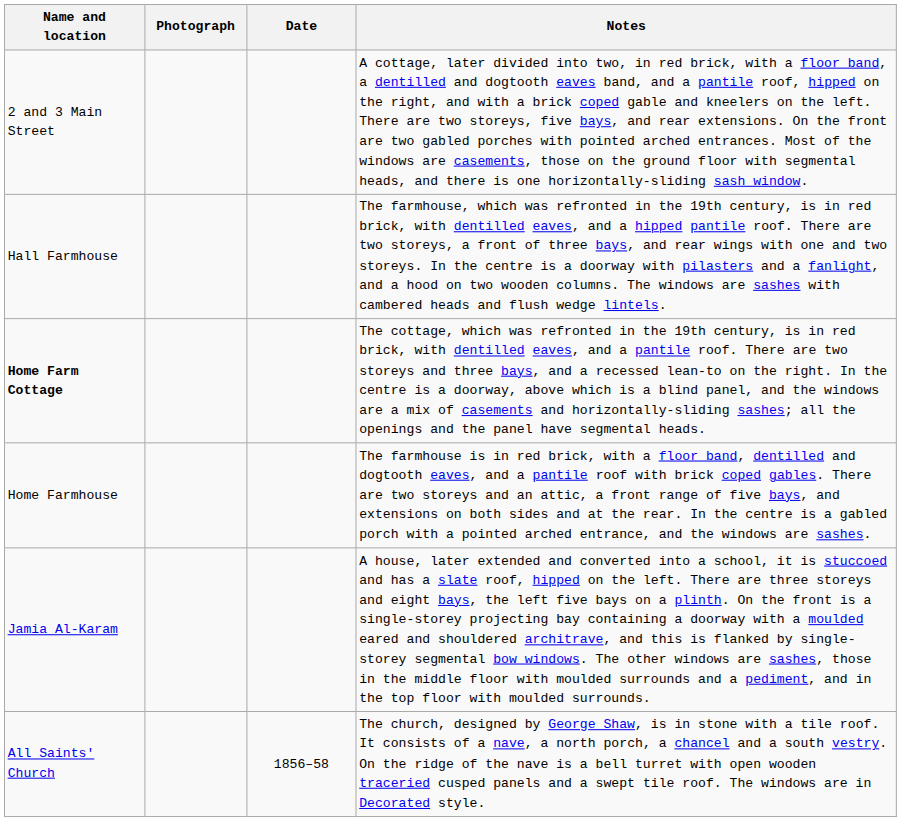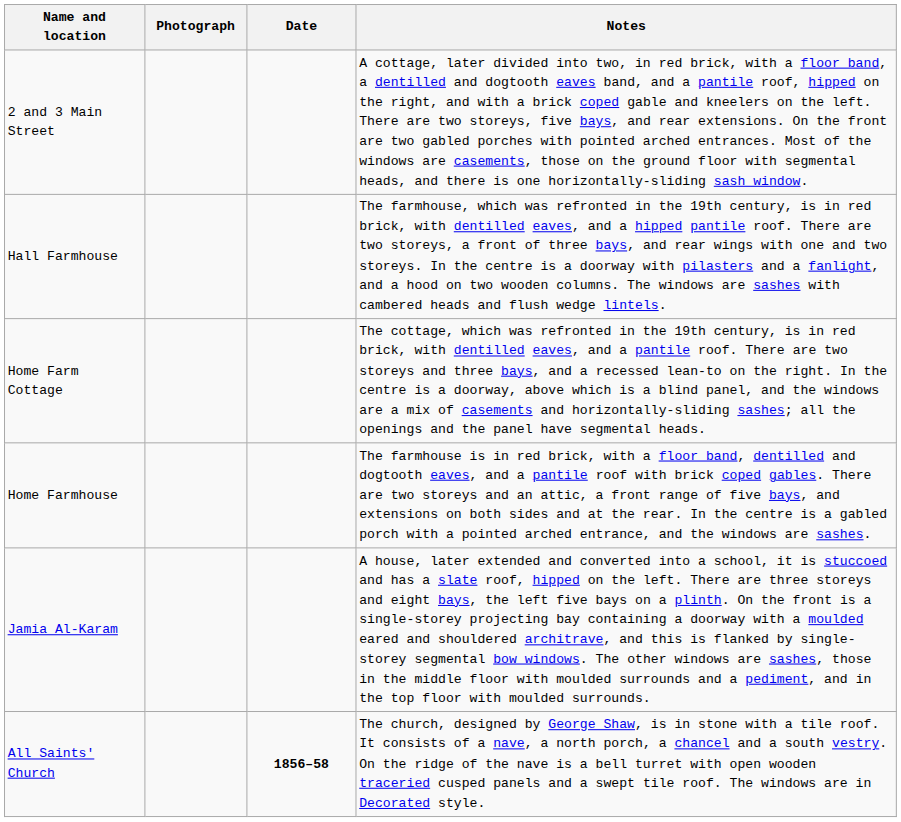Home Farm Cottage | Name and location: bold -> normal
All Saints' Church | Date: normal -> bold
